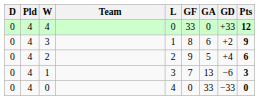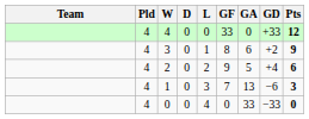columns swapped: Team <-> D
